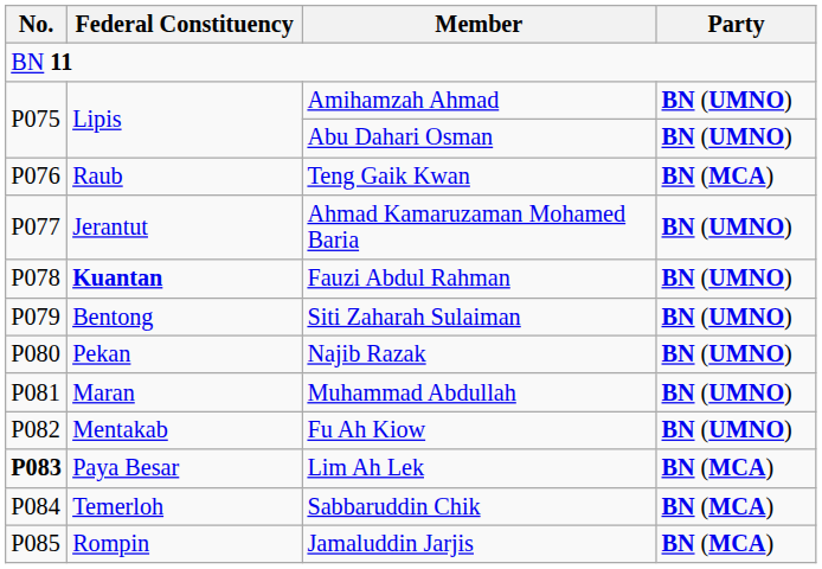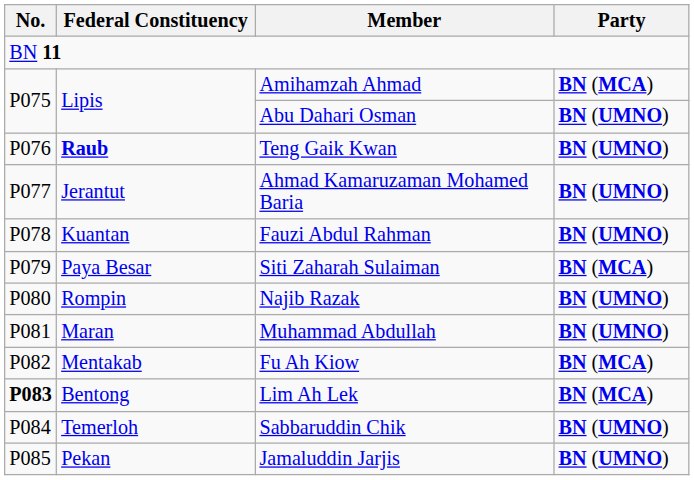Amihamzah Ahmad | Party: BN (UMNO) -> BN (MCA)
Teng Gaik Kwan | Federal Constituency: normal -> bold
Teng Gaik Kwan | Party: BN (MCA) -> BN (UMNO)
Fauzi Abdul Rahman | Federal Constituency: bold -> normal
Siti Zaharah Sulaiman | Federal Constituency: Bentong -> Paya Besar
Siti Zaharah Sulaiman | Party: BN (UMNO) -> BN (MCA)
Najib Razak | Federal Constituency: Pekan -> Rompin
Fu Ah Kiow | Party: BN (UMNO) -> BN (MCA)
Lim Ah Lek | Federal Constituency: Paya Besar -> Bentong
Sabbaruddin Chik | Party: BN (MCA) -> BN (UMNO)
Jamaluddin Jarjis | Federal Constituency: Rompin -> Pekan
Jamaluddin Jarjis | Party: BN (MCA) -> BN (UMNO)
